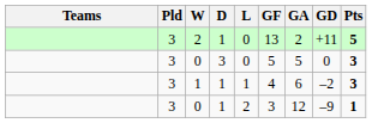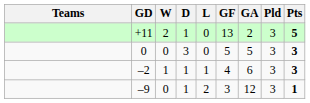columns swapped: Pld <-> GD
